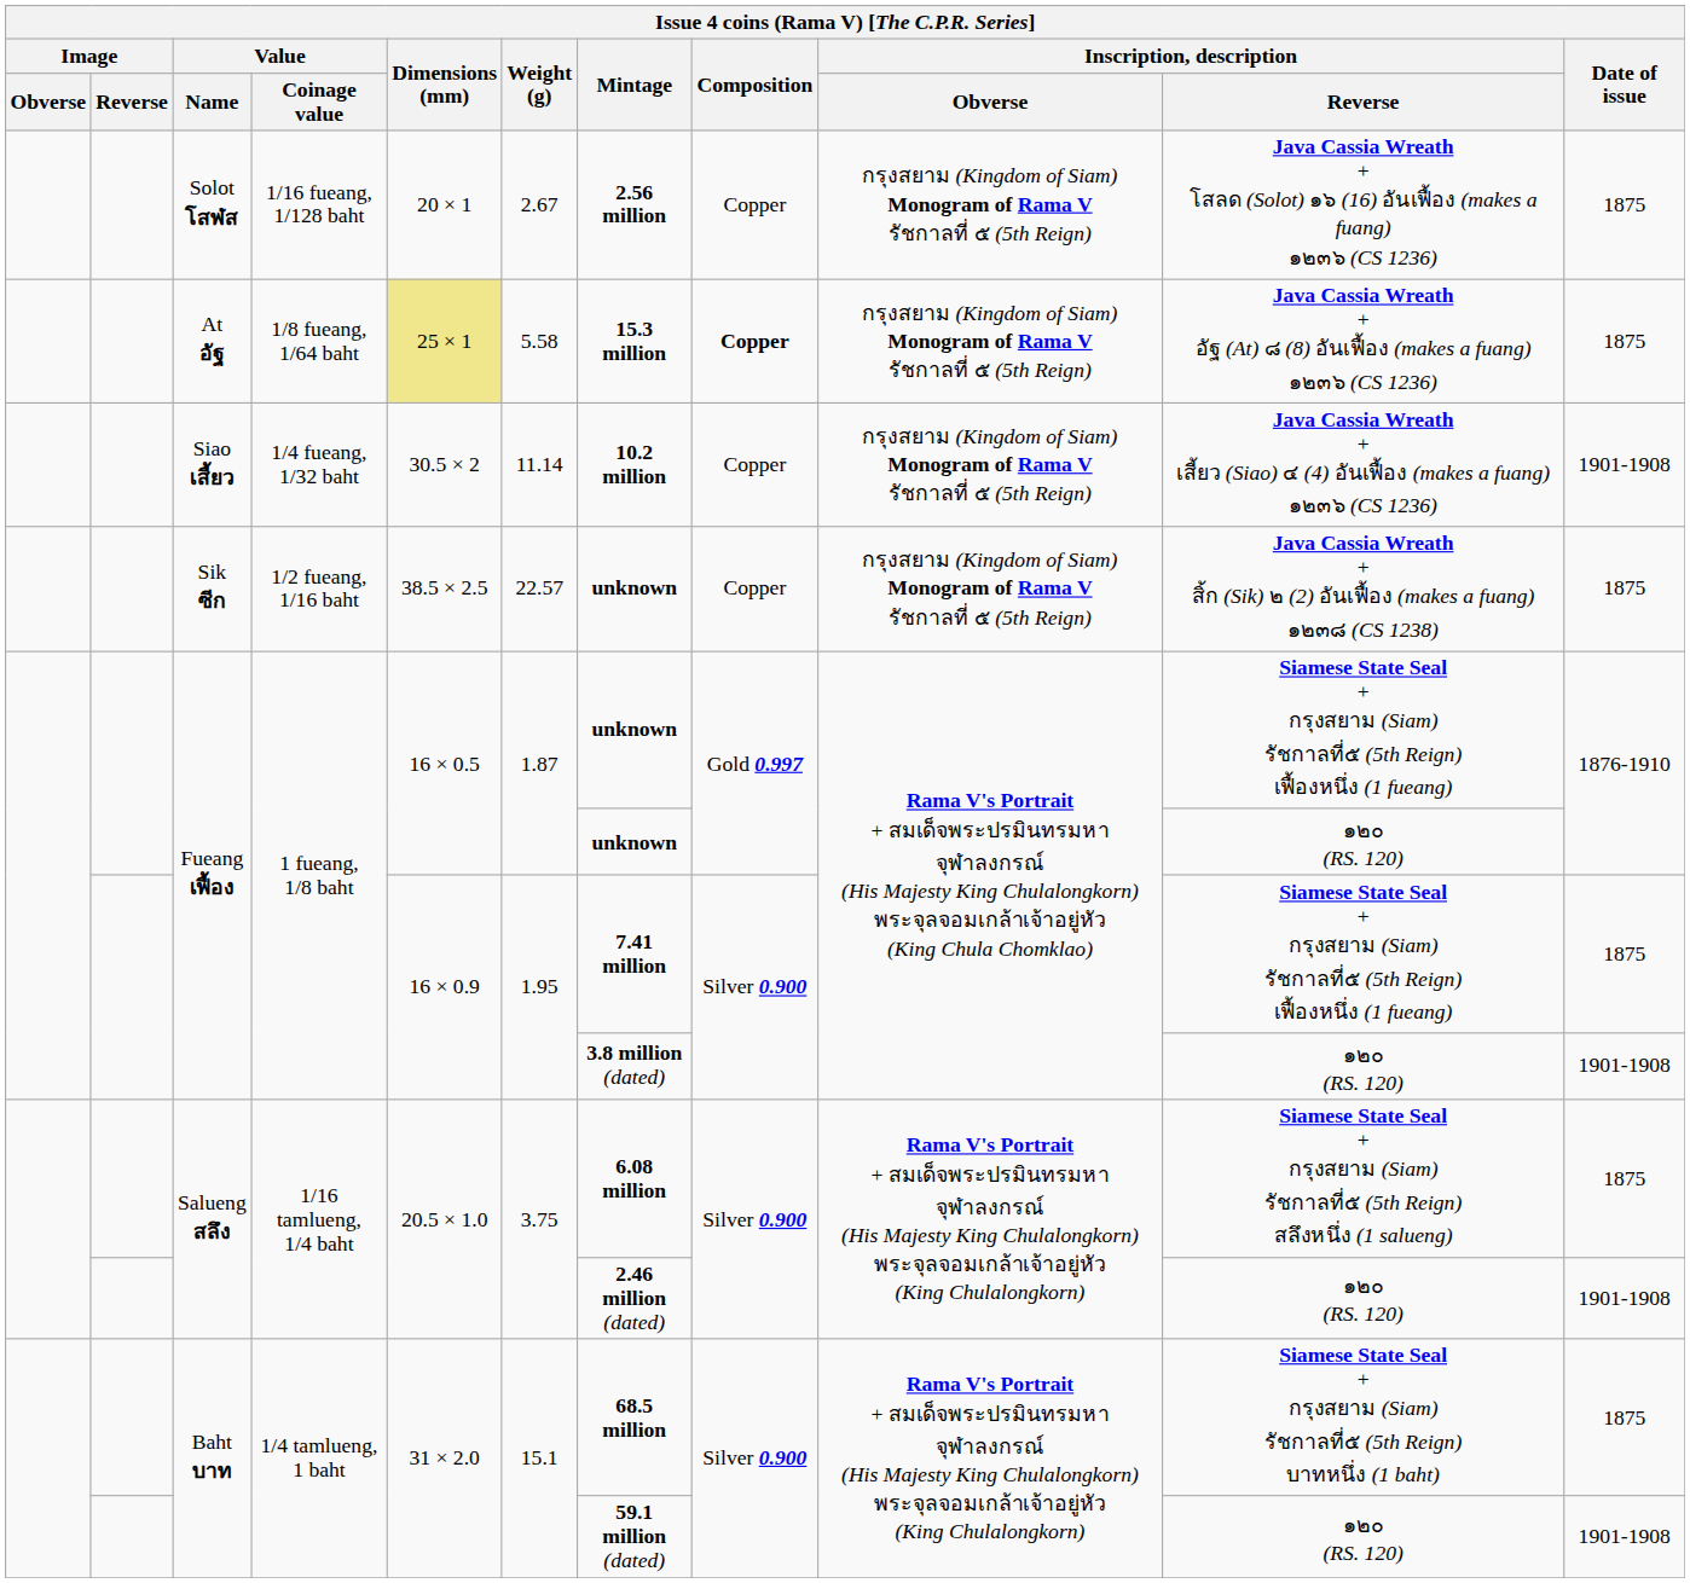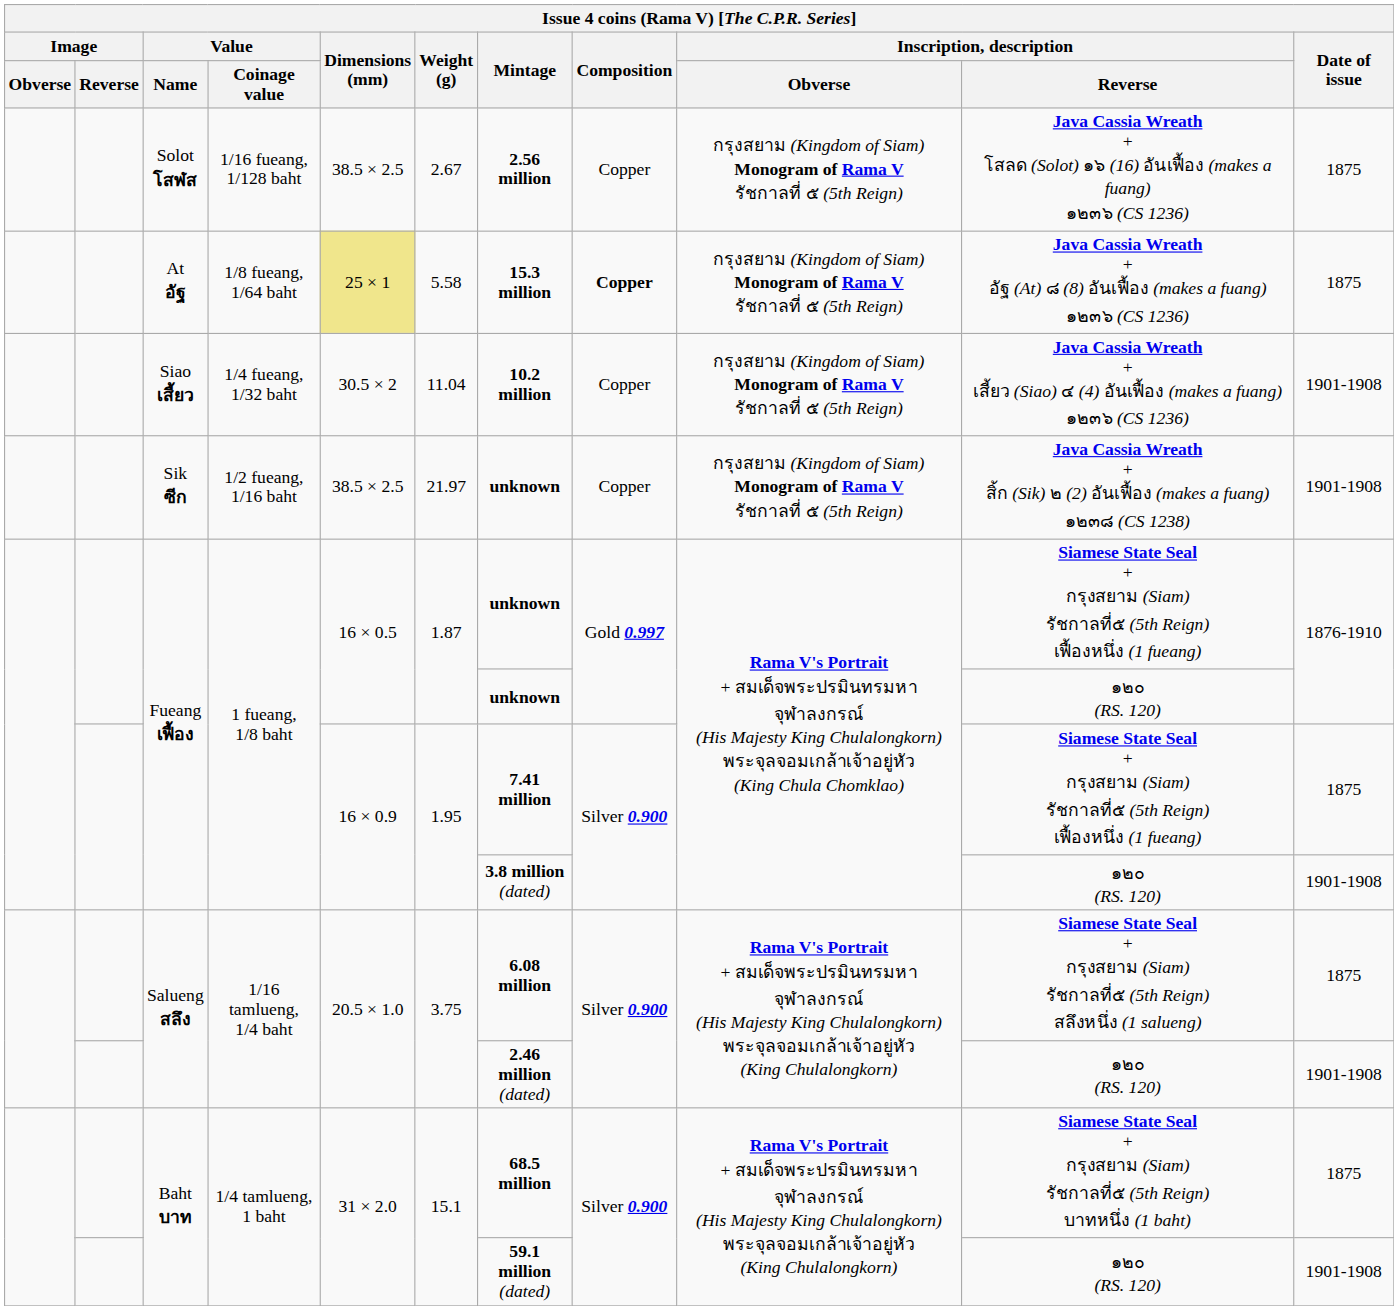Solot โสฬส | Dimensions (mm): 20 × 1 -> 38.5 × 2.5
Siao เสี้ยว | Weight (g): 11.14 -> 11.04
Sik ซีก | Weight (g): 22.57 -> 21.97
Sik ซีก | Date of issue: 1875 -> 1901-1908
